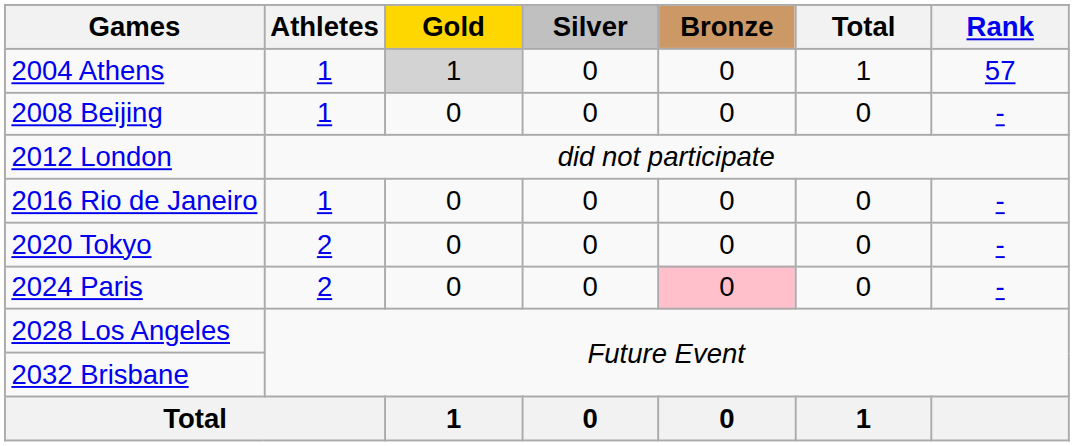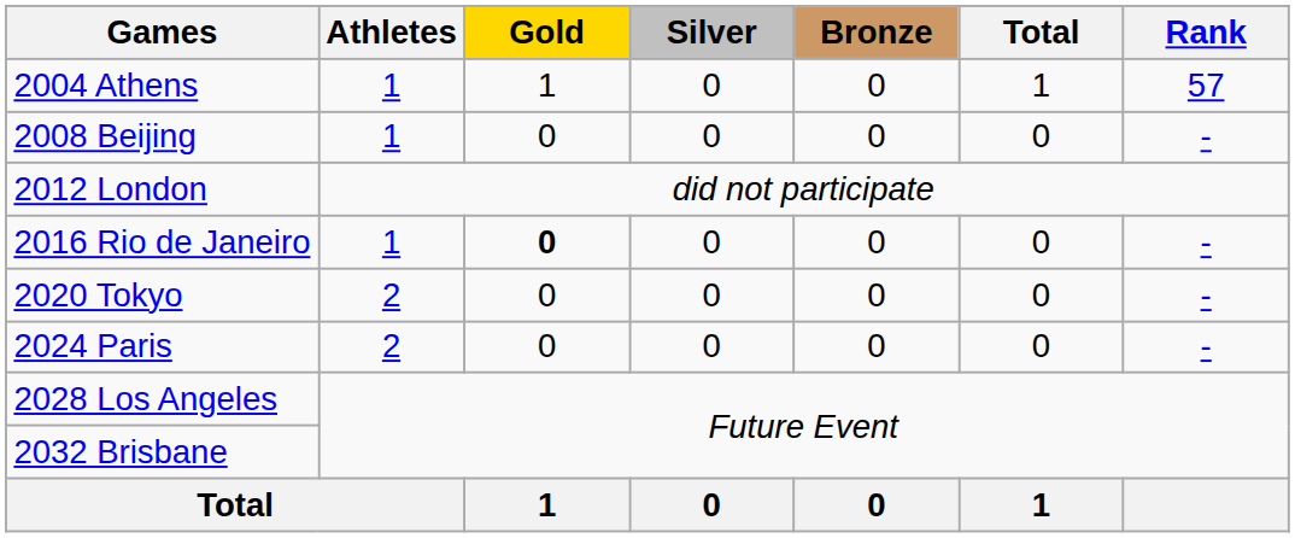2004 Athens | Gold: lightgrey background -> no background
2016 Rio de Janeiro | Gold: normal -> bold
2024 Paris | Bronze: pink background -> no background
